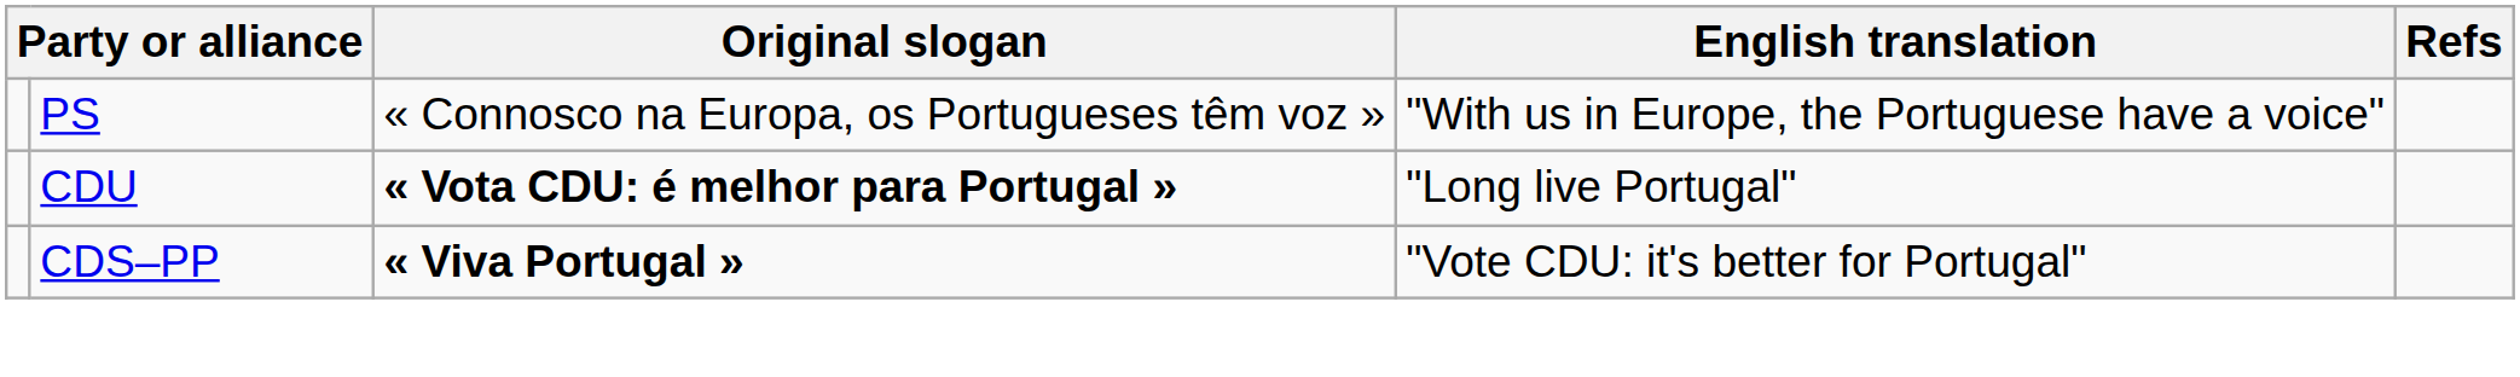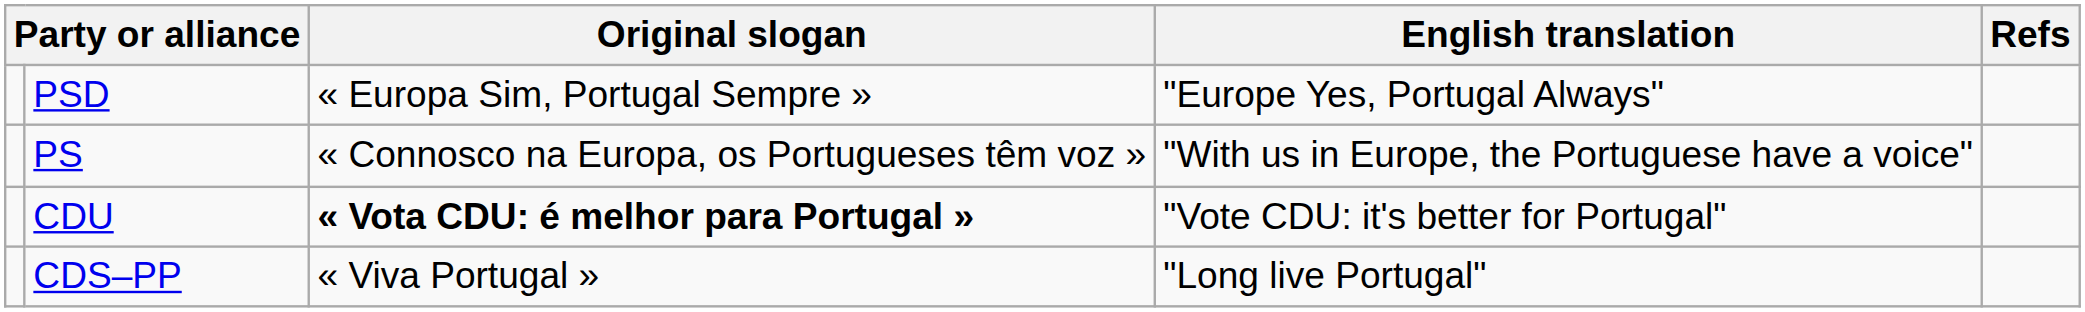+ row: PSD | « Europa Sim, Portugal Sempre » | "Europe Yes, Portugal Always"
CDU | English translation: "Long live Portugal" -> "Vote CDU: it's better for Portugal"
CDS–PP | Original slogan: bold -> normal
CDS–PP | English translation: "Vote CDU: it's better for Portugal" -> "Long live Portugal"
